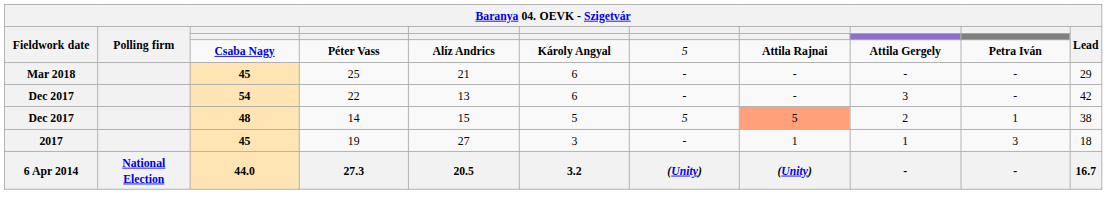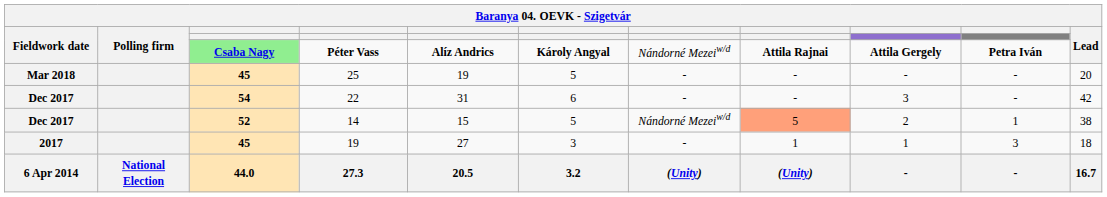Péter Vass | column 3: no background -> lightgreen background
Péter Vass | column 7: 5 -> Nándorné Mezeiw/d
25 | column 5: 21 -> 19
25 | column 6: 6 -> 5
25 | Lead: 29 -> 20
22 | column 5: 13 -> 31
14 | column 3: 48 -> 52
14 | column 7: 5 -> Nándorné Mezeiw/d
